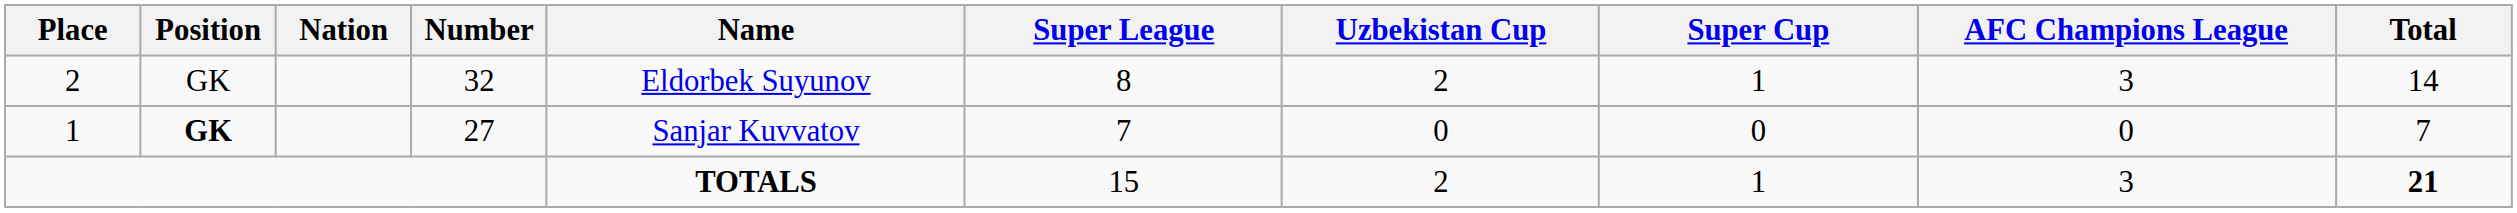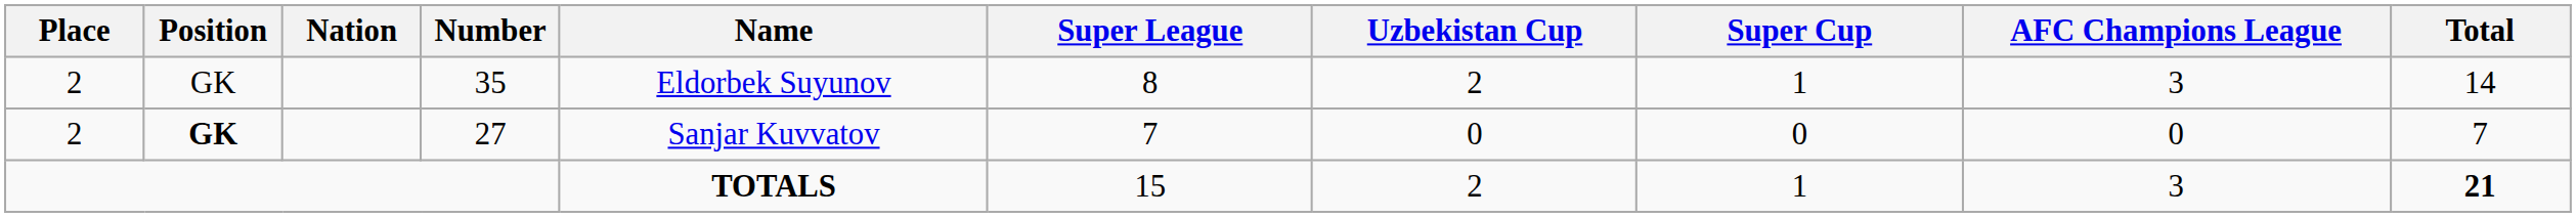row 2 | Number: 32 -> 35
row 3 | Place: 1 -> 2
